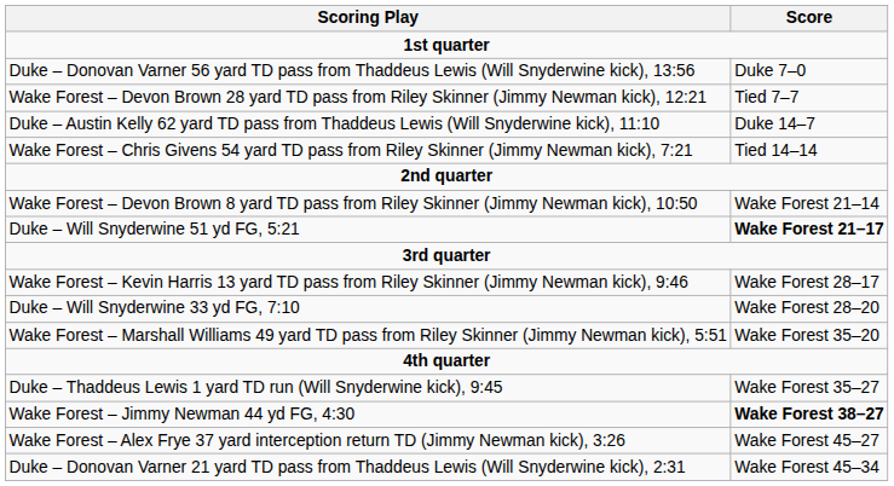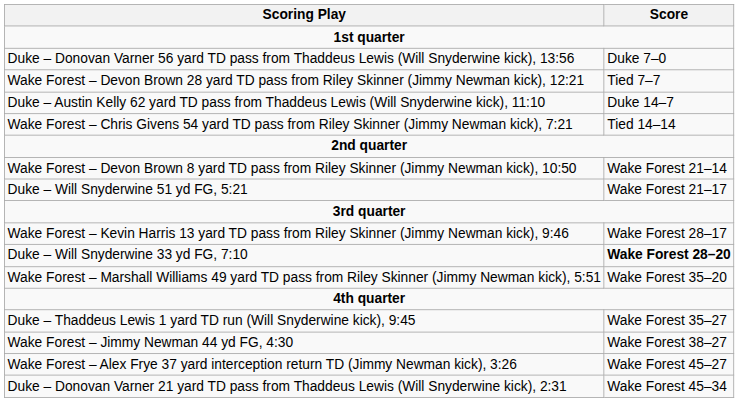Duke – Will Snyderwine 51 yd FG, 5:21 | Score: bold -> normal
Duke – Will Snyderwine 33 yd FG, 7:10 | Score: normal -> bold
Wake Forest – Jimmy Newman 44 yd FG, 4:30 | Score: bold -> normal
